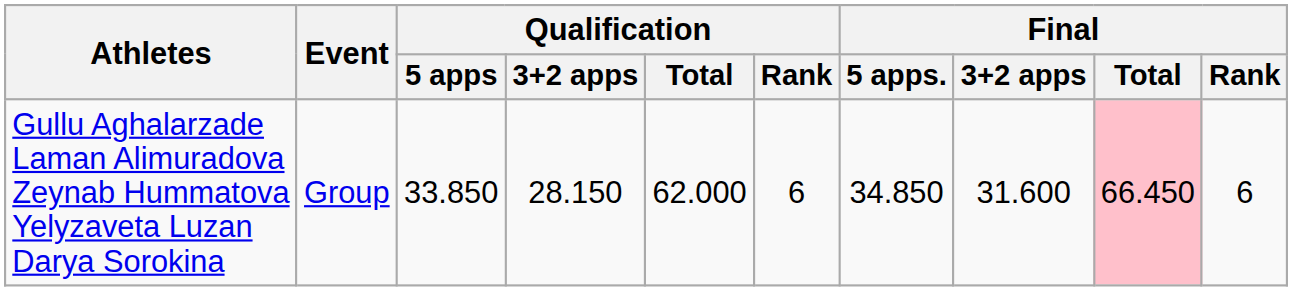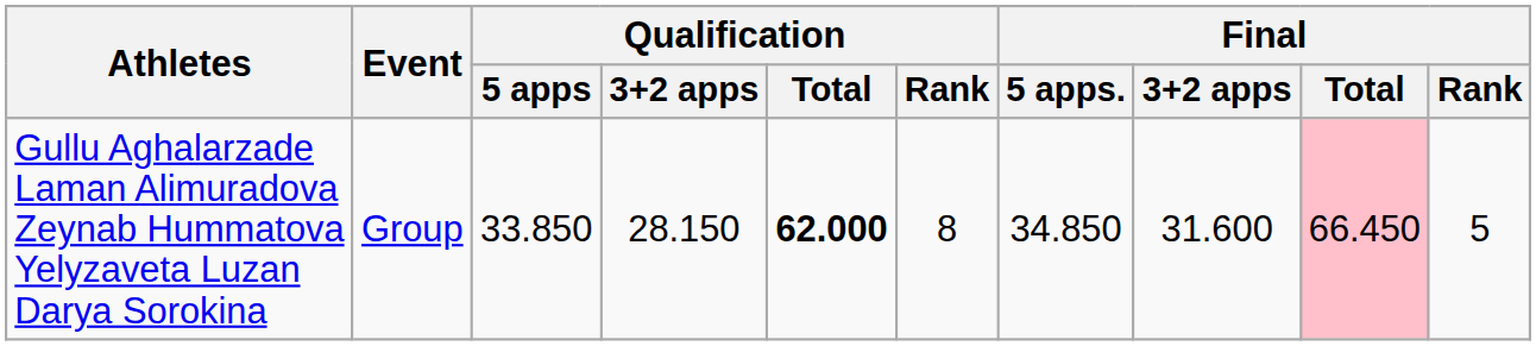row 3 | Qualification / Total: normal -> bold
row 3 | Qualification / Rank: 6 -> 8
row 3 | Final / Rank: 6 -> 5
